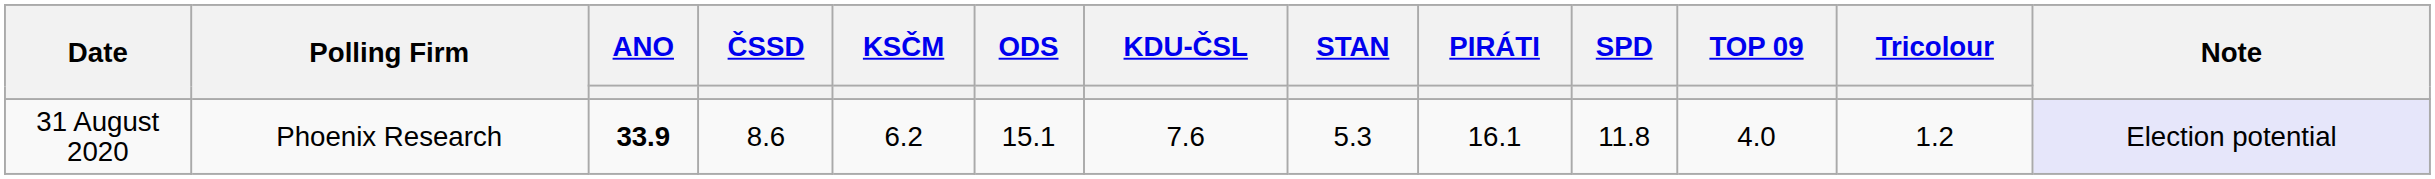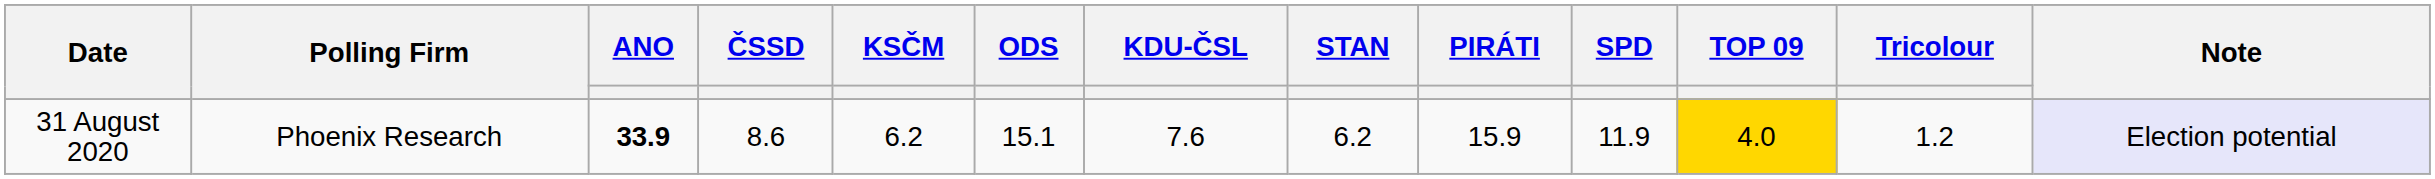31 August 2020 | STAN: 5.3 -> 6.2
31 August 2020 | PIRÁTI: 16.1 -> 15.9
31 August 2020 | SPD: 11.8 -> 11.9
31 August 2020 | TOP 09: no background -> gold background
